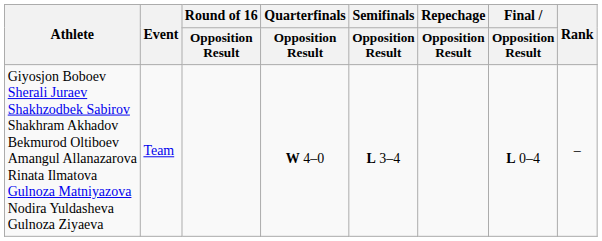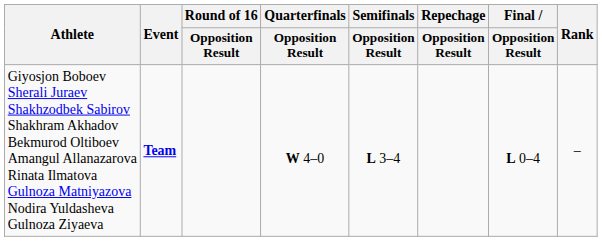row 3 | Event: normal -> bold
